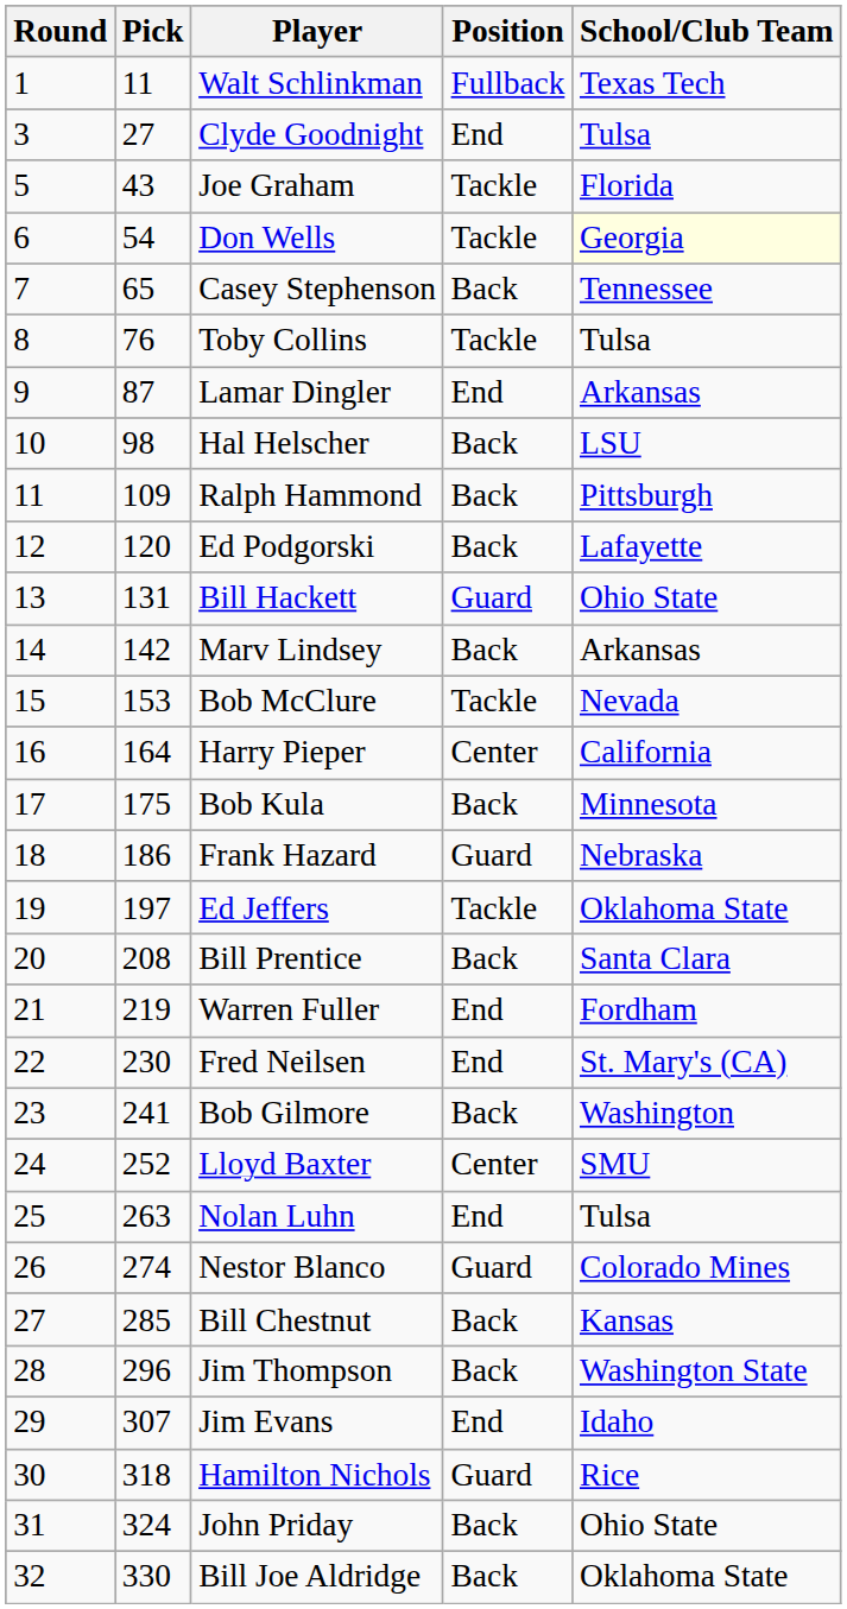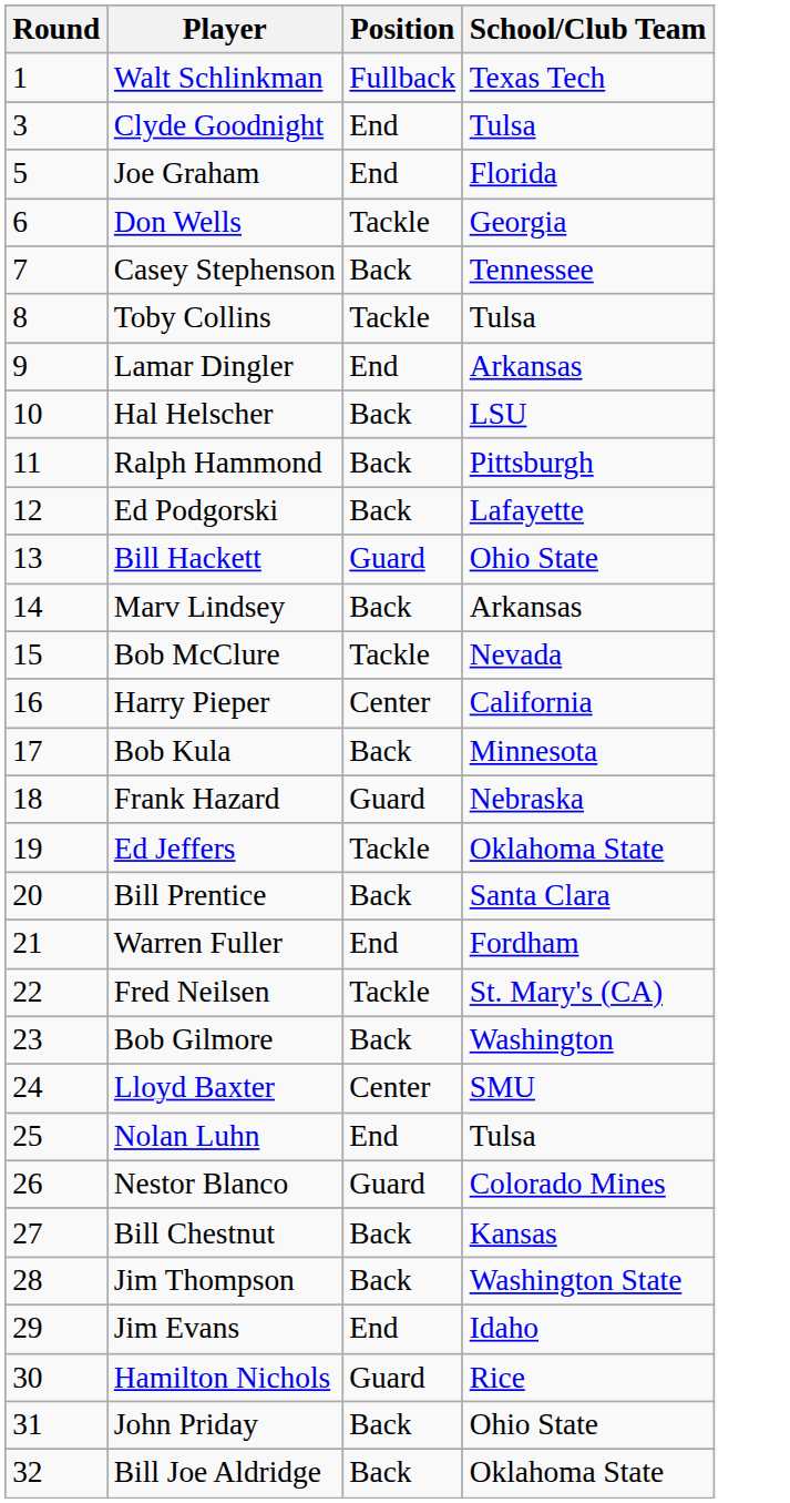- column: Pick | 11 | 27 | 43 | 54 | 65 | 76 | 87 | 98 | 109 | 120 | 131 | 142 | 153 | 164 | 175 | 186 | 197 | 208 | 219 | 230 | 241 | 252 | 263 | 274 | 285 | 296 | 307 | 318 | 324 | 330
Joe Graham | Position: Tackle -> End
Don Wells | School/Club Team: lightyellow background -> no background
Fred Neilsen | Position: End -> Tackle
